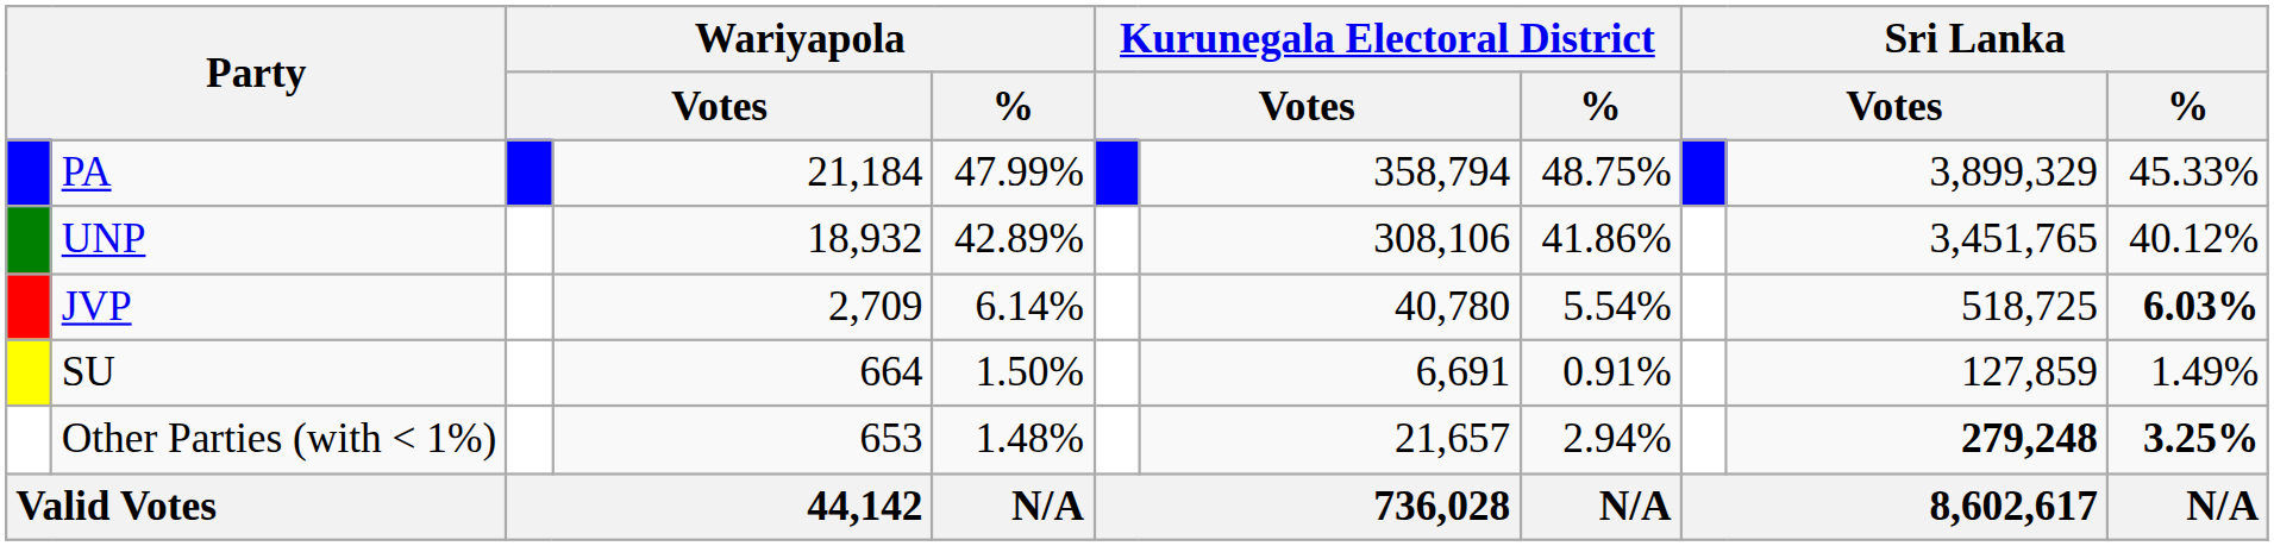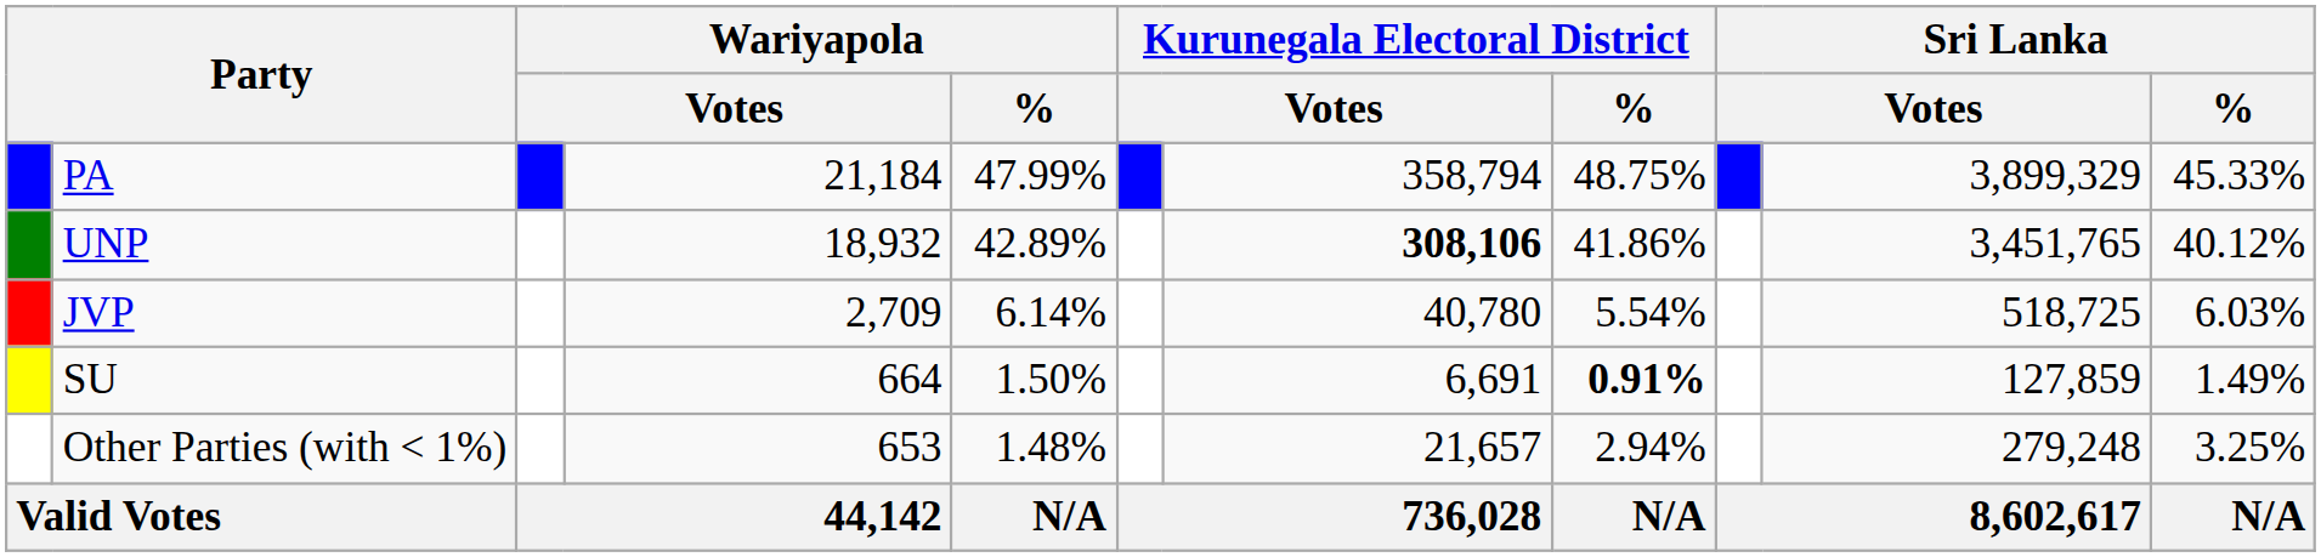UNP | column 7: normal -> bold
JVP | Sri Lanka / %: bold -> normal
SU | Kurunegala Electoral District / %: normal -> bold
Other Parties (with < 1%) | column 10: bold -> normal
Other Parties (with < 1%) | Sri Lanka / %: bold -> normal
